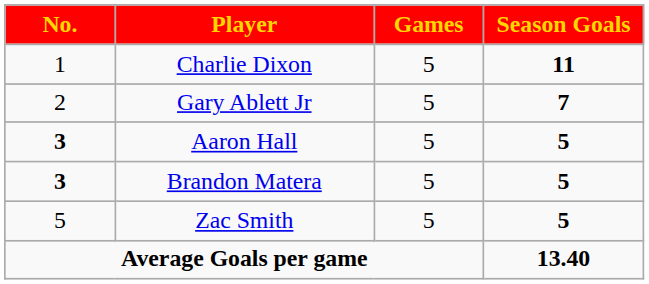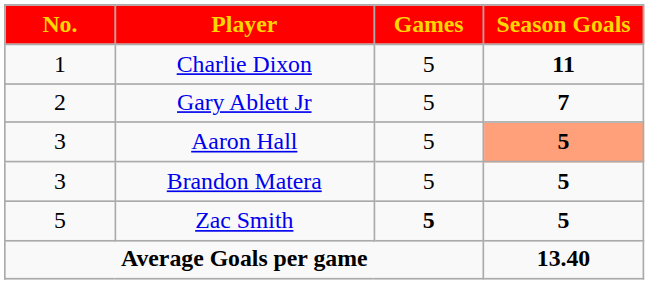Aaron Hall | No.: bold -> normal
Aaron Hall | Season Goals: no background -> lightsalmon background
Brandon Matera | No.: bold -> normal
Zac Smith | Games: normal -> bold
